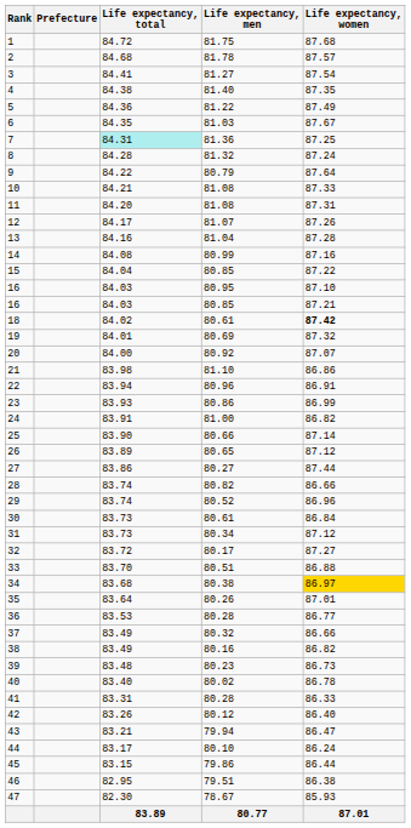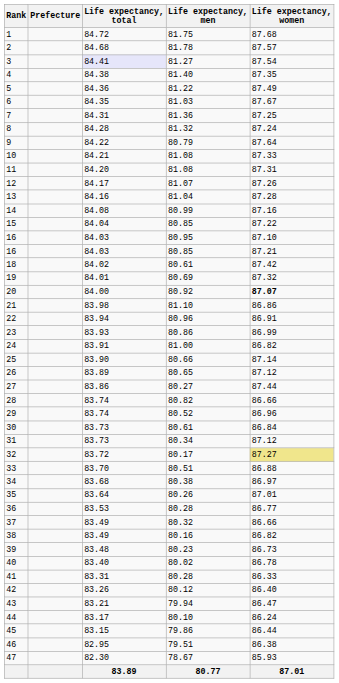3 | Life expectancy, total: no background -> lavender background
7 | Life expectancy, total: paleturquoise background -> no background
18 | Life expectancy, women: bold -> normal
20 | Life expectancy, women: normal -> bold
32 | Life expectancy, women: no background -> khaki background
34 | Life expectancy, women: gold background -> no background
